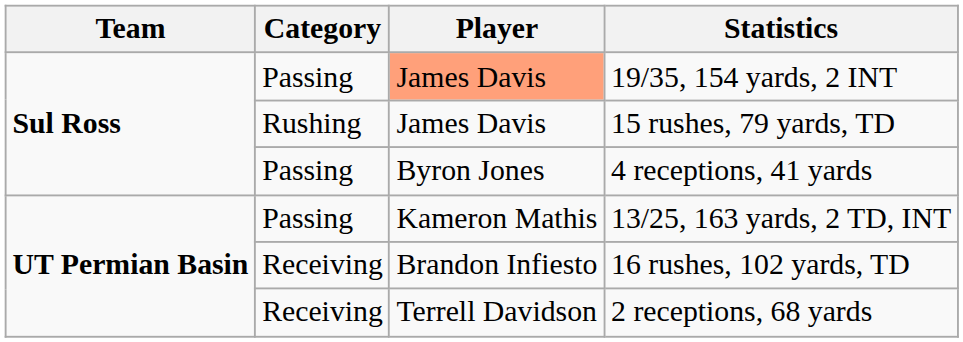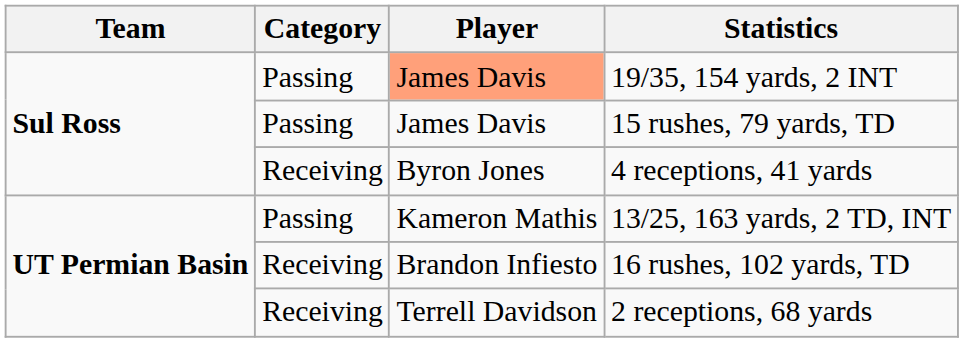15 rushes, 79 yards, TD | Category: Rushing -> Passing
4 receptions, 41 yards | Category: Passing -> Receiving
